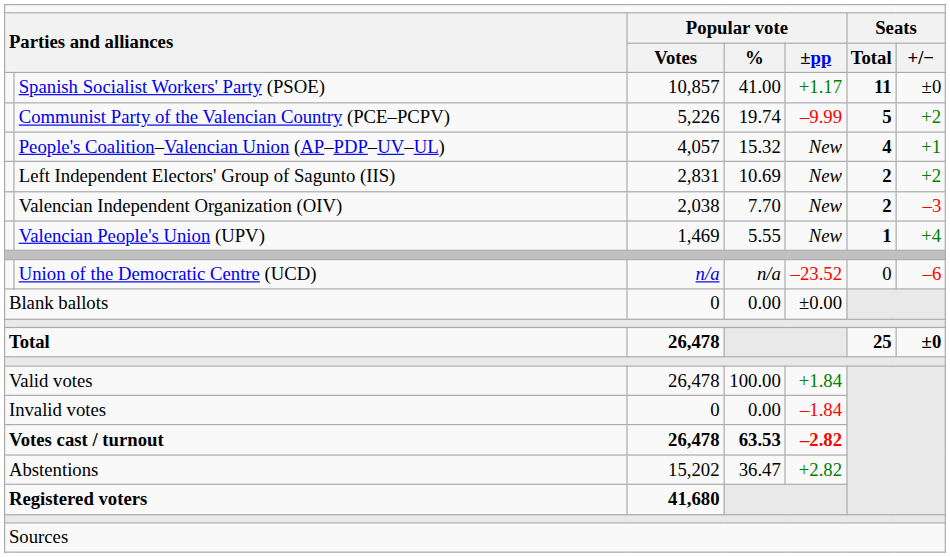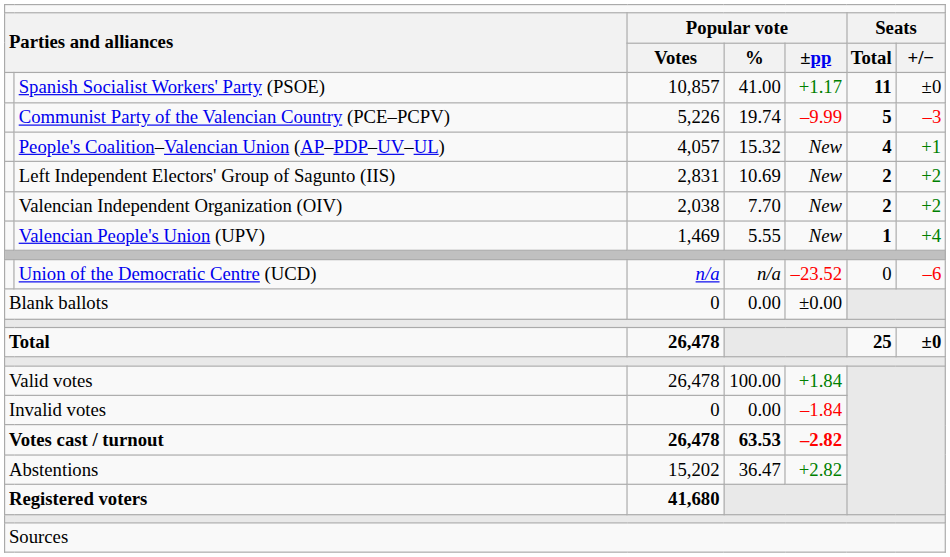Communist Party of the Valencian Country (PCE–PCPV) | column 7: +2 -> –3
Valencian Independent Organization (OIV) | column 7: –3 -> +2
